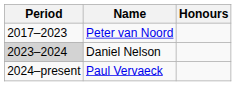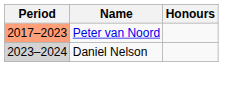Peter van Noord | Period: no background -> lightsalmon background
- row: 2024–present | Paul Vervaeck
